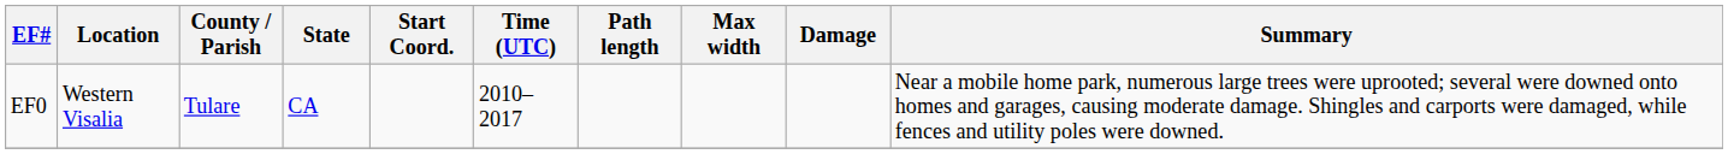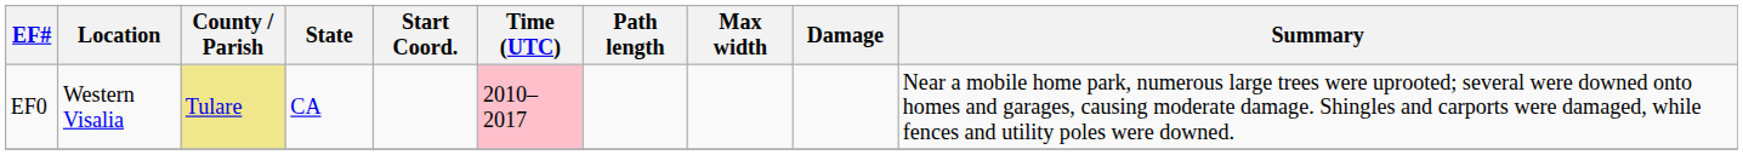EF0 | County / Parish: no background -> khaki background
EF0 | Time (UTC): no background -> pink background
